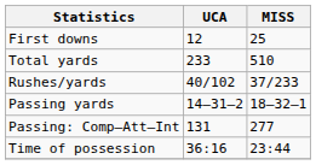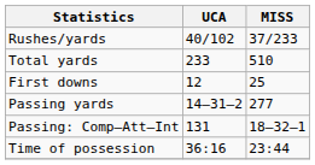rows swapped: First downs <-> Rushes/yards
Passing yards | MISS: 18–32–1 -> 277
Passing: Comp–Att–Int | MISS: 277 -> 18–32–1
